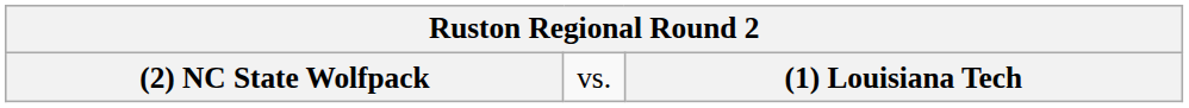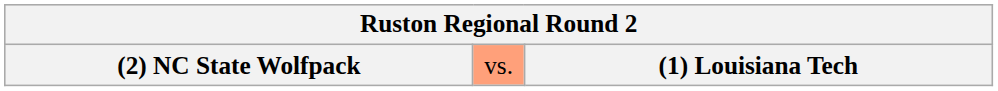(2) NC State Wolfpack | column 2: no background -> lightsalmon background
